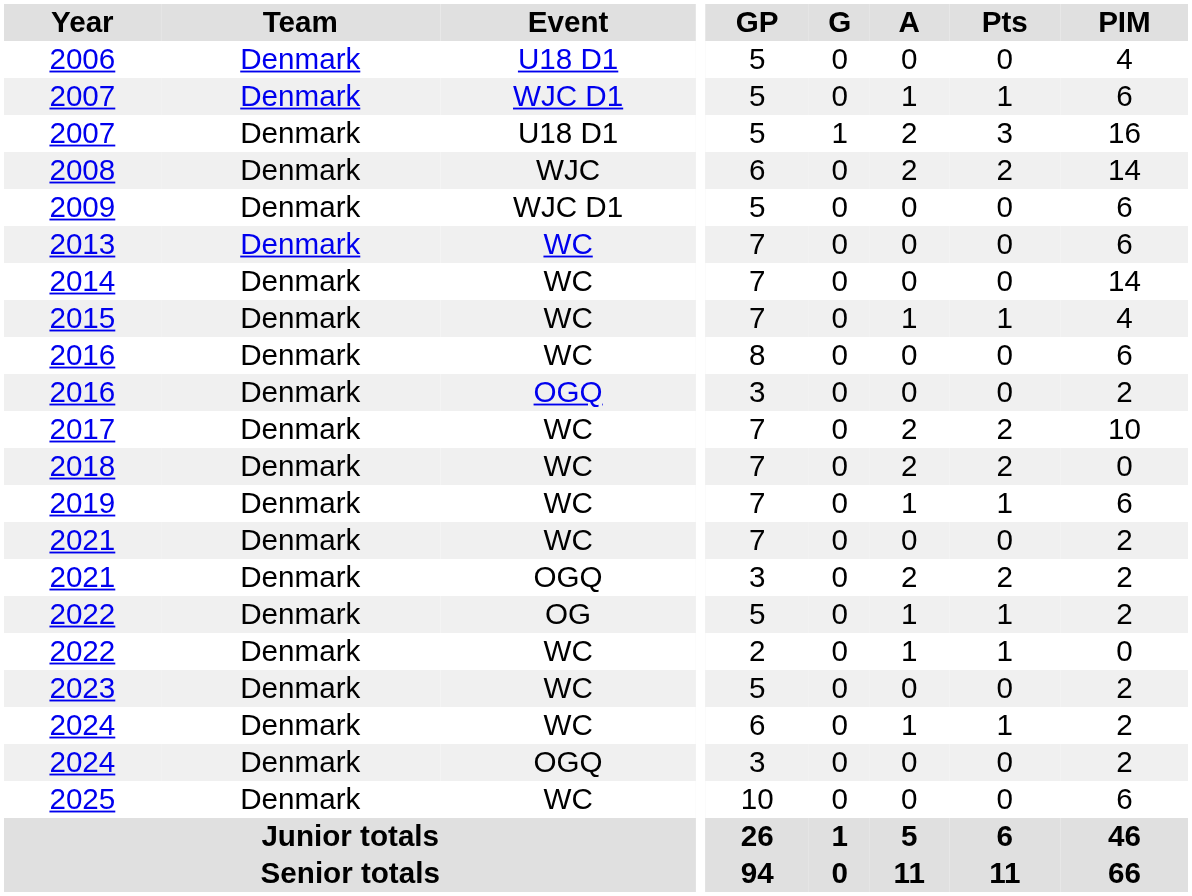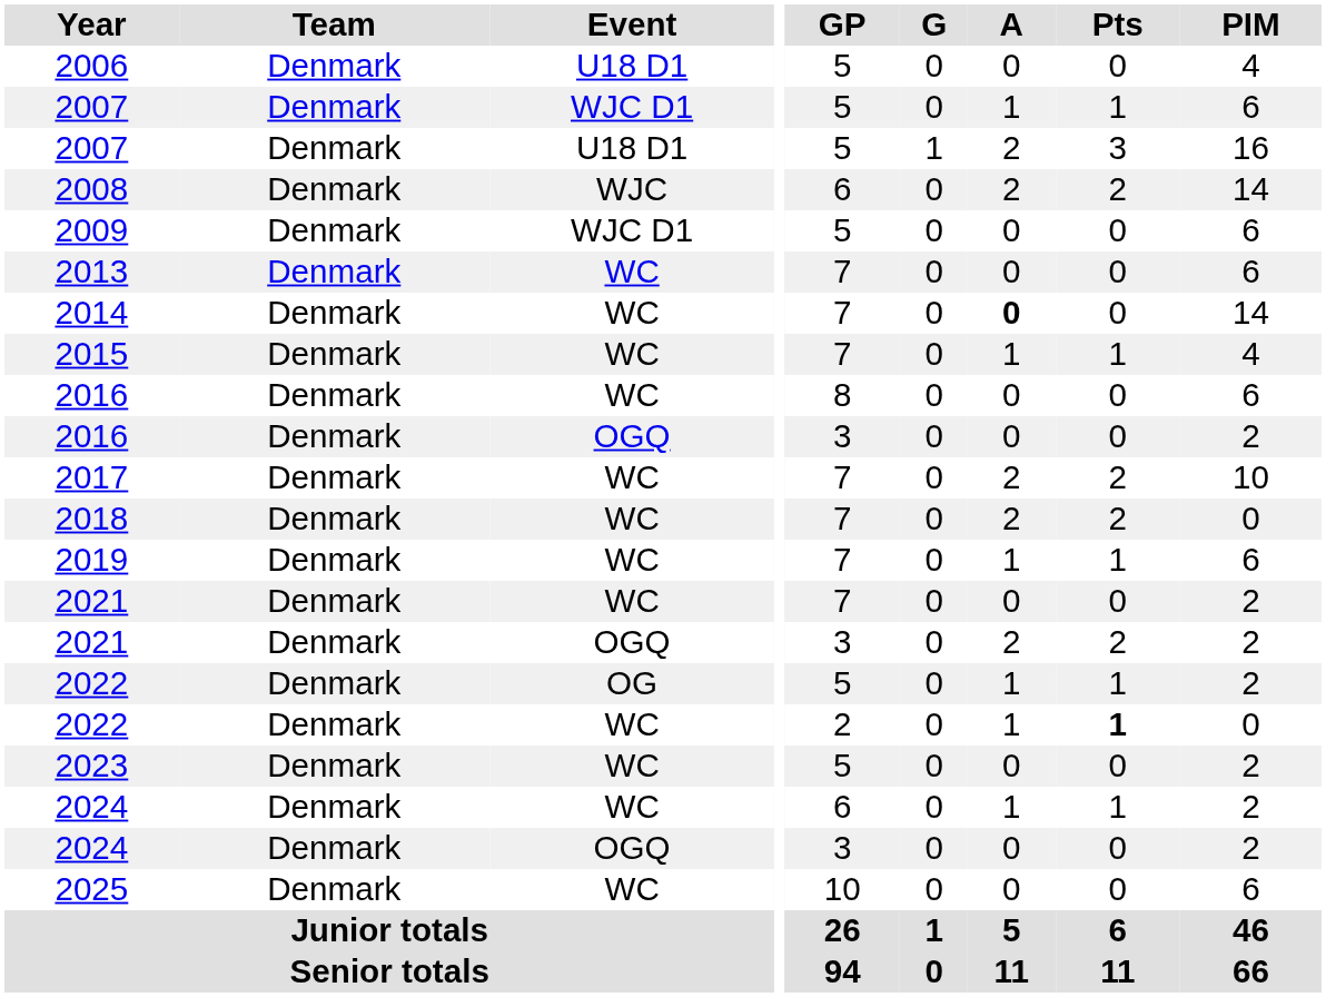2014 | A: normal -> bold
2022 / WC | Pts: normal -> bold
